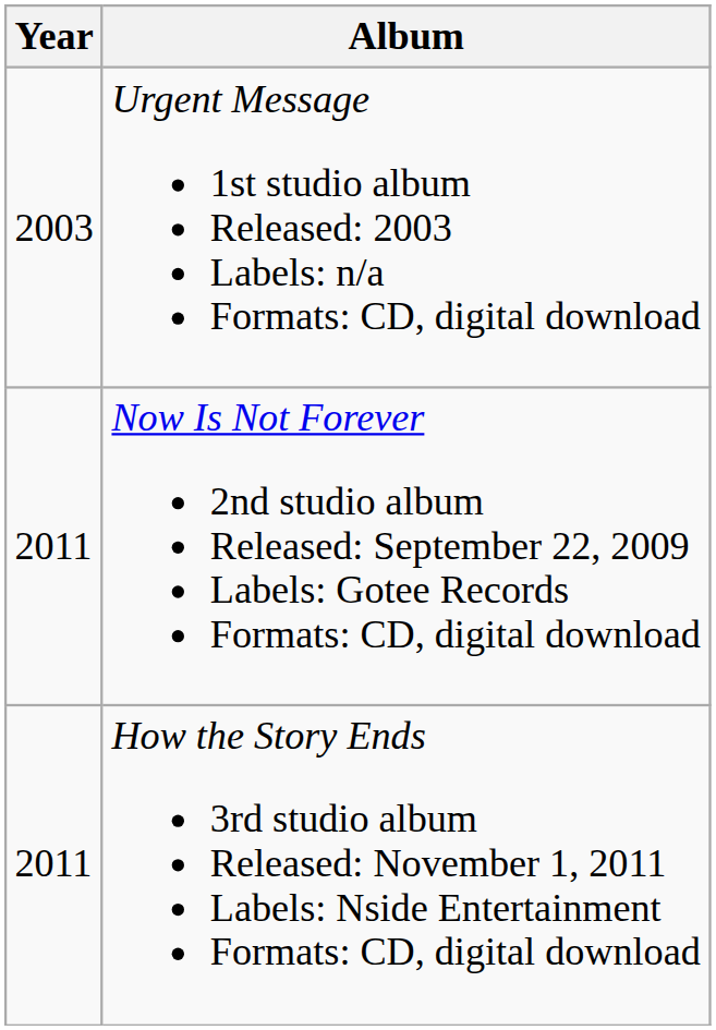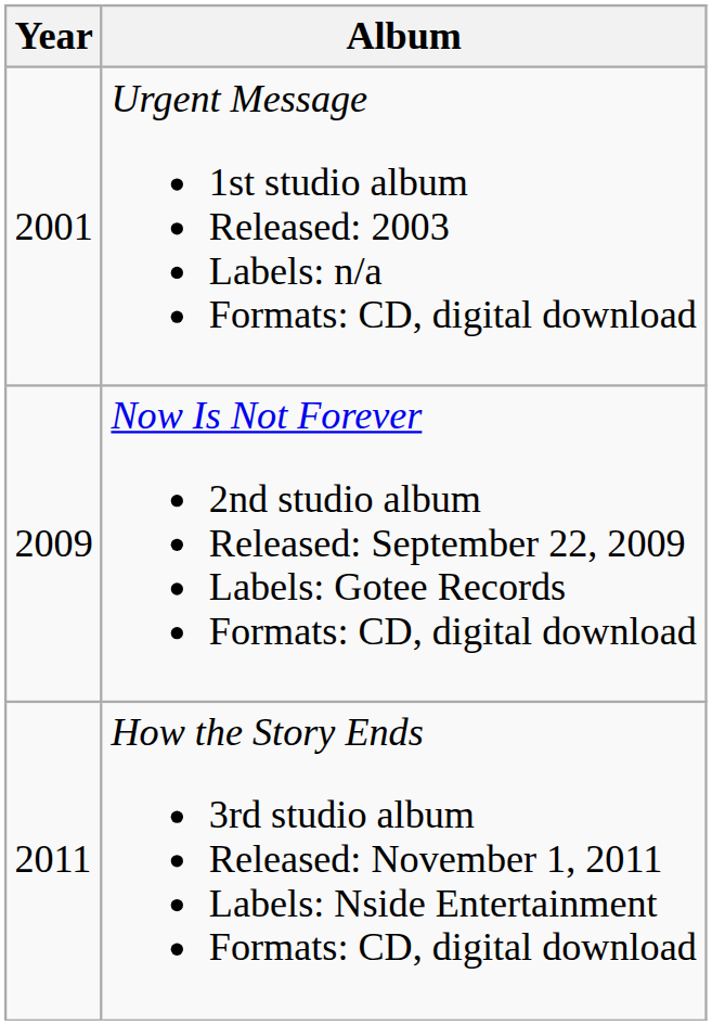row 2 | Year: 2003 -> 2001
row 3 | Year: 2011 -> 2009
